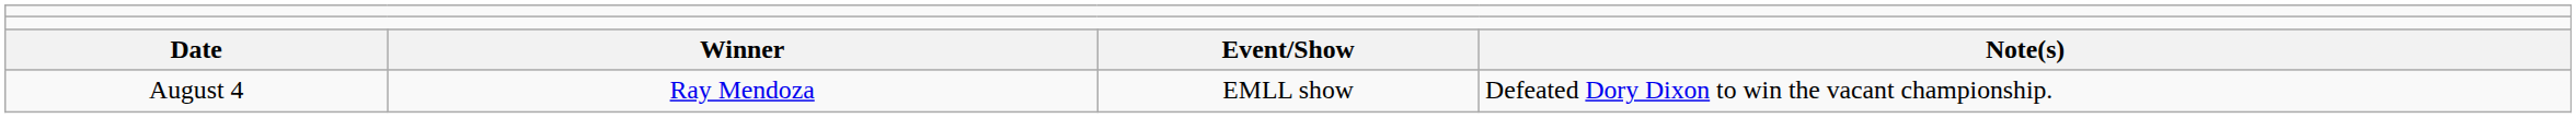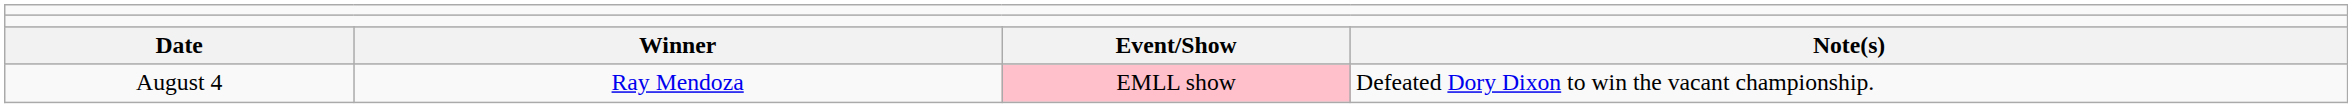August 4 | column 3: no background -> pink background
